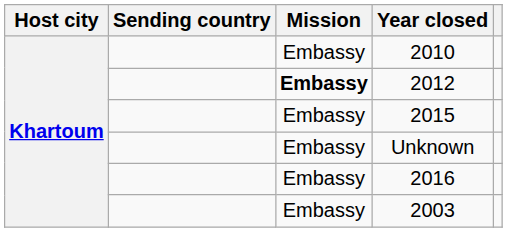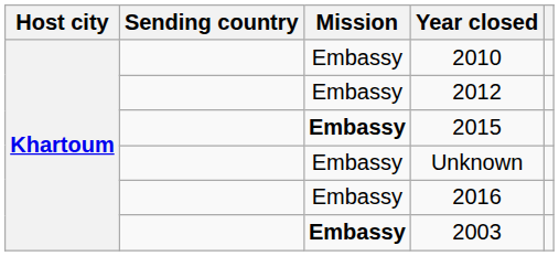2012 | Mission: bold -> normal
2015 | Mission: normal -> bold
2003 | Mission: normal -> bold
